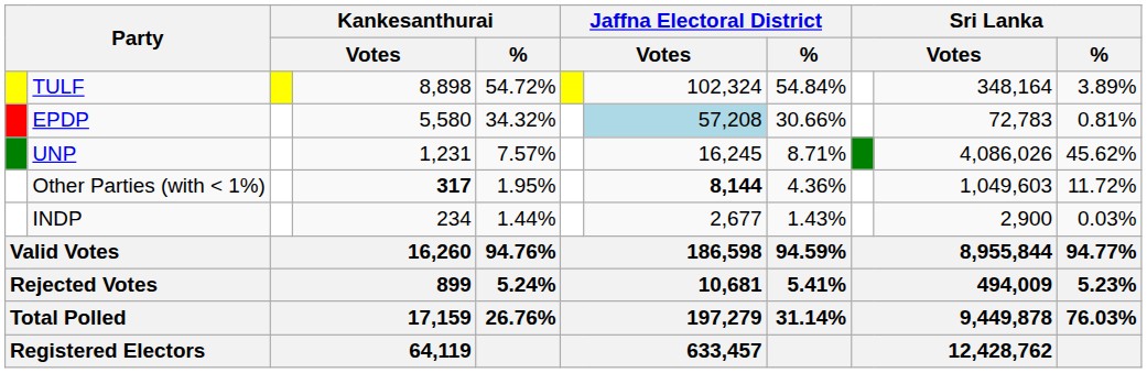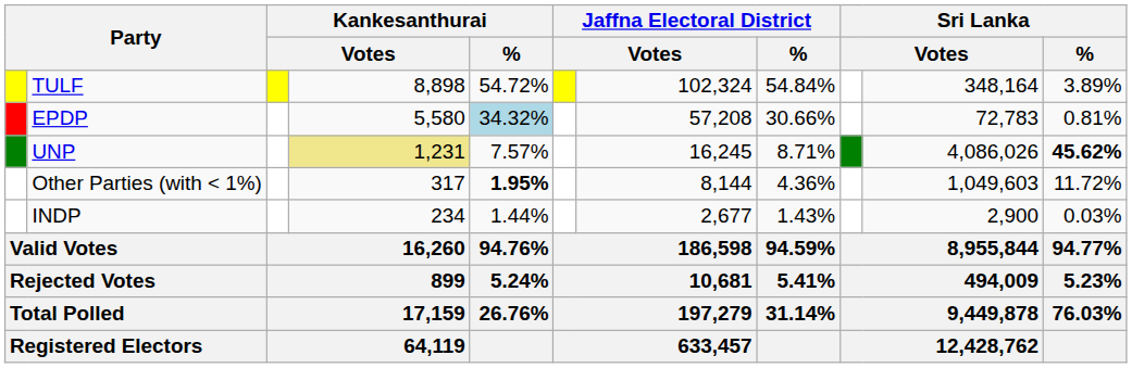EPDP | Kankesanthurai / %: no background -> lightblue background
EPDP | column 7: lightblue background -> no background
UNP | column 4: no background -> khaki background
UNP | Sri Lanka / %: normal -> bold
Other Parties (with < 1%) | column 4: bold -> normal
Other Parties (with < 1%) | Kankesanthurai / %: normal -> bold
Other Parties (with < 1%) | column 7: bold -> normal
